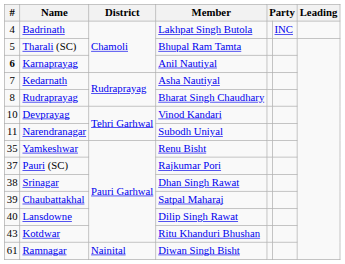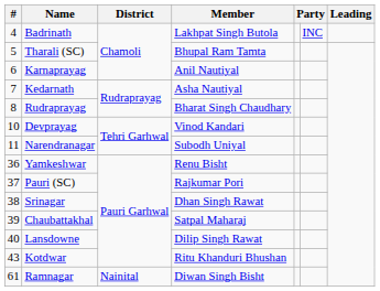Karnaprayag | #: bold -> normal
Yamkeshwar | #: 35 -> 36
